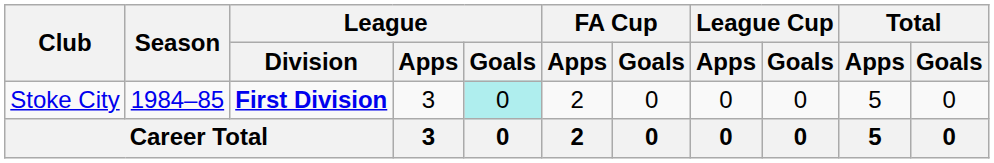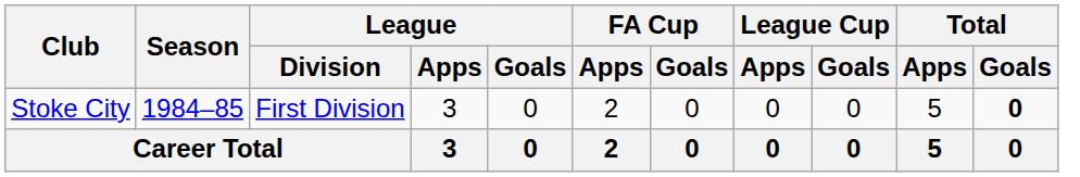Stoke City | League / Division: bold -> normal
Stoke City | League / Goals: paleturquoise background -> no background
Stoke City | Total / Goals: normal -> bold
